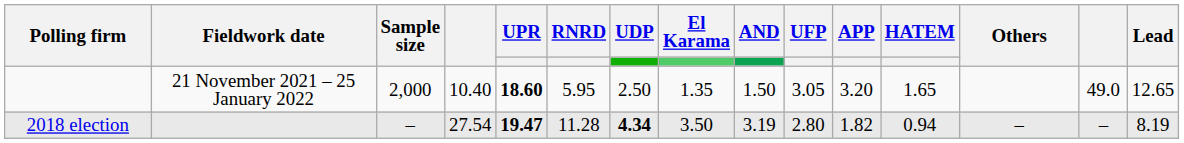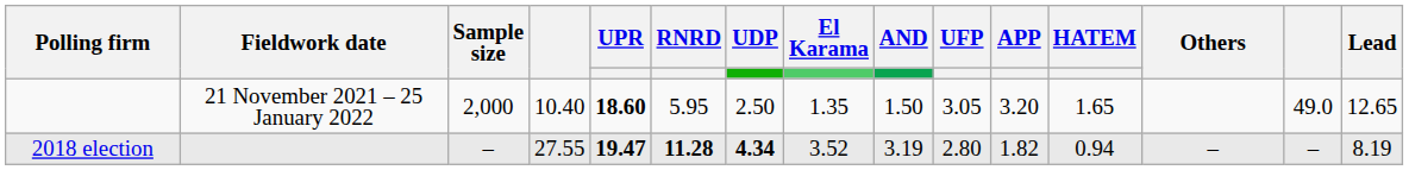2018 election | column 4: 27.54 -> 27.55
2018 election | RNRD: normal -> bold
2018 election | El Karama: 3.50 -> 3.52
